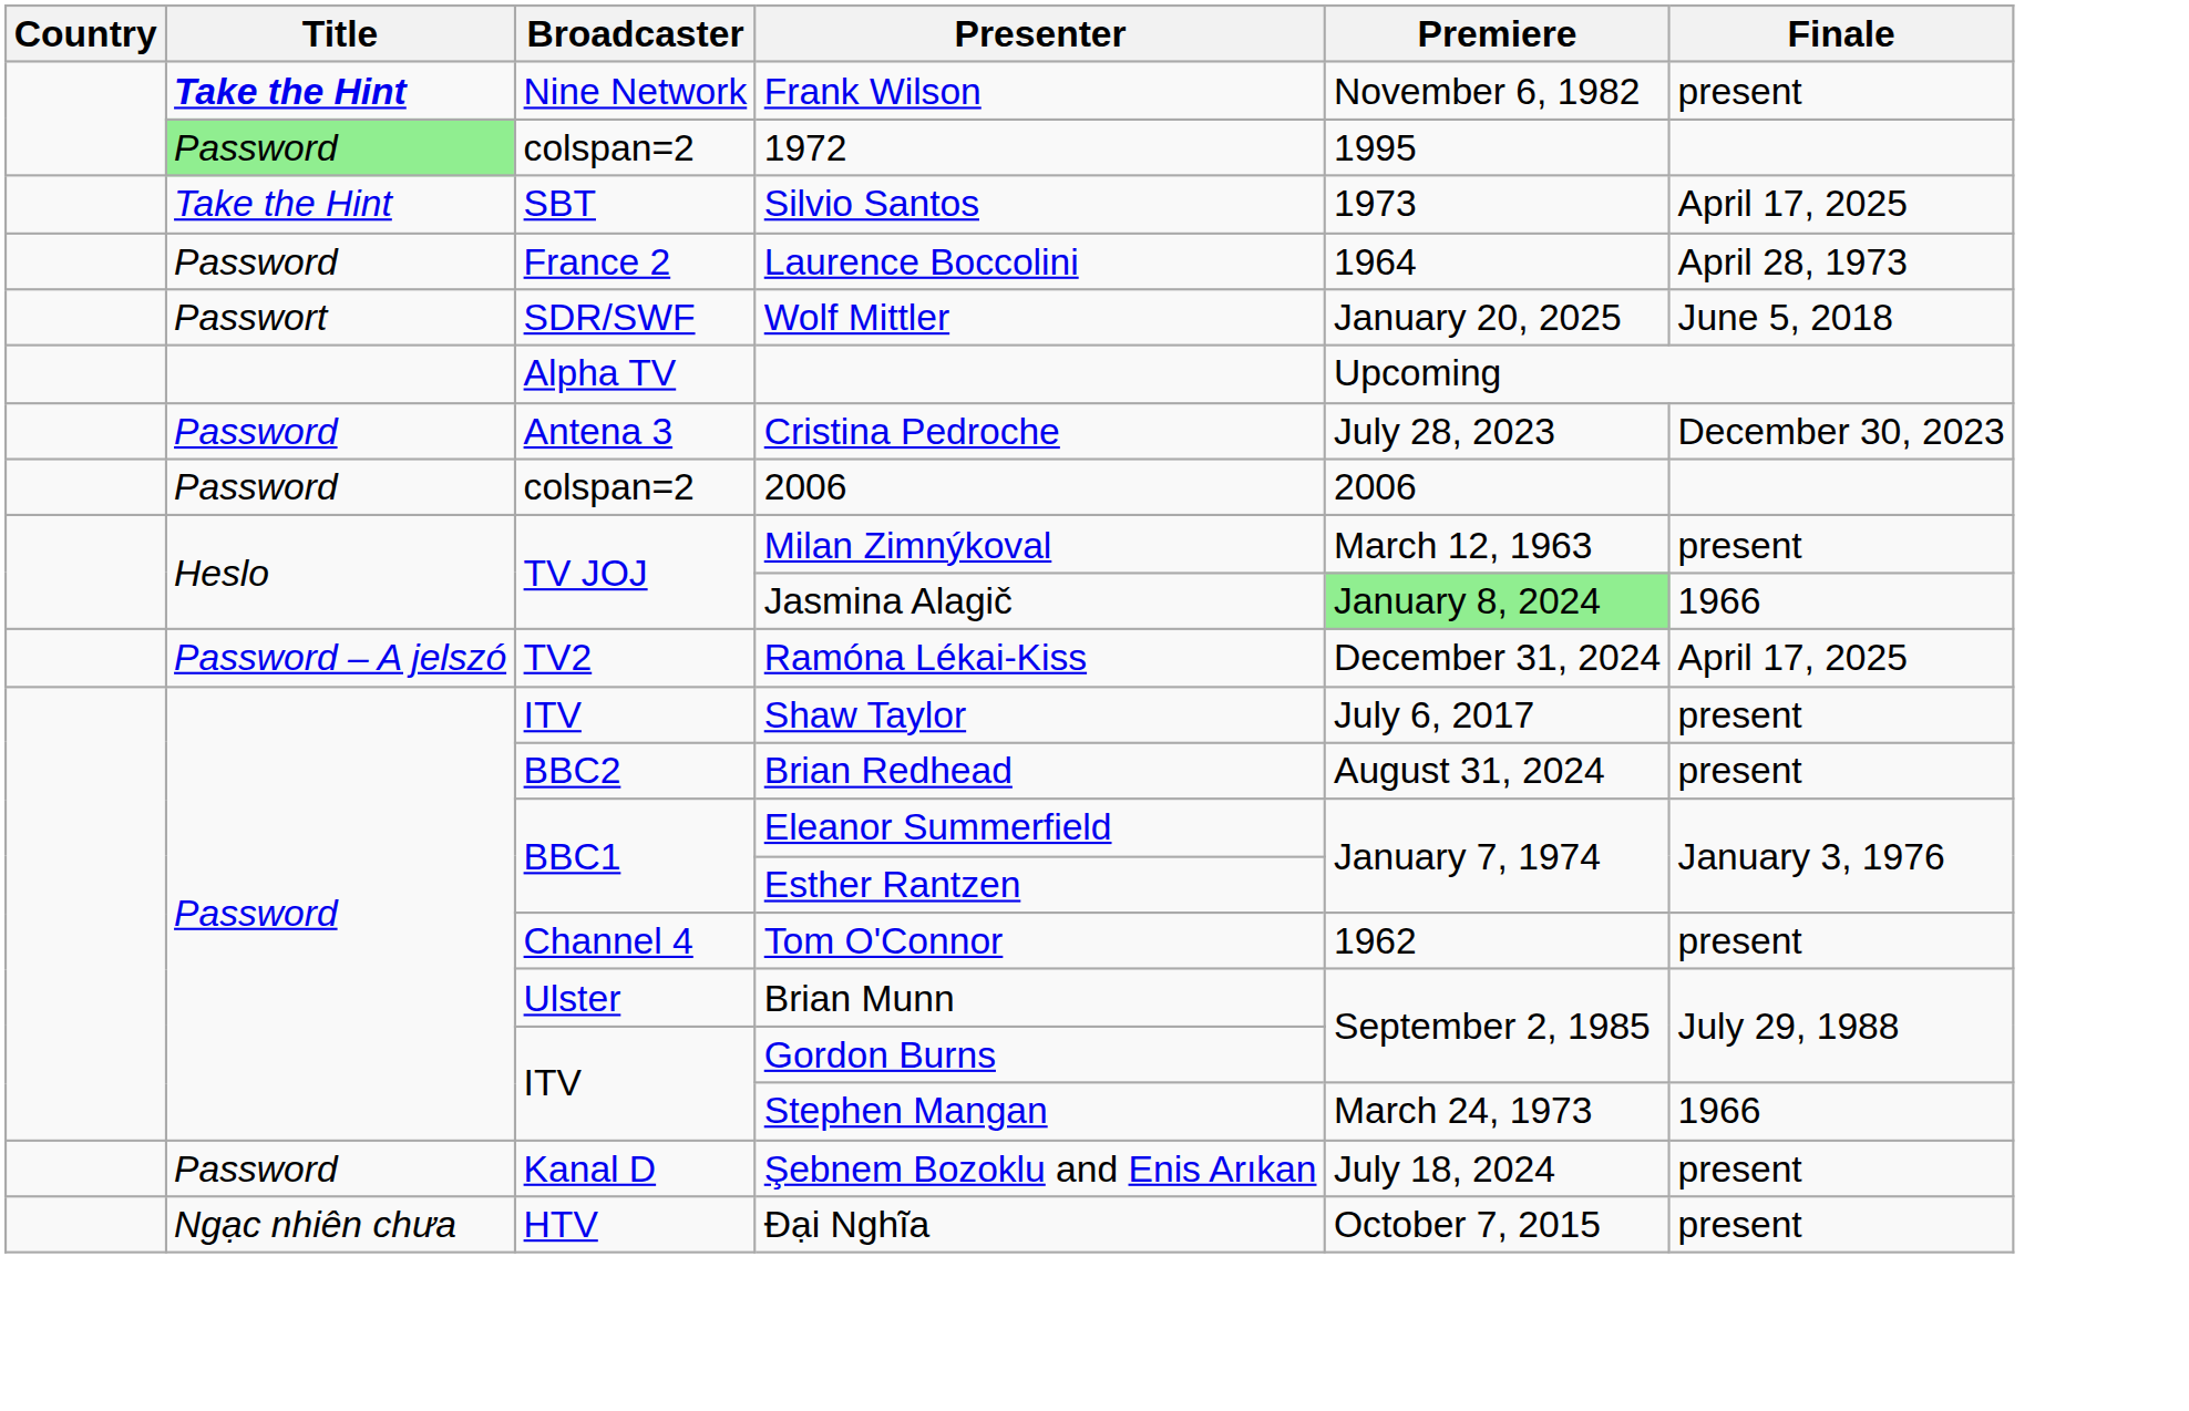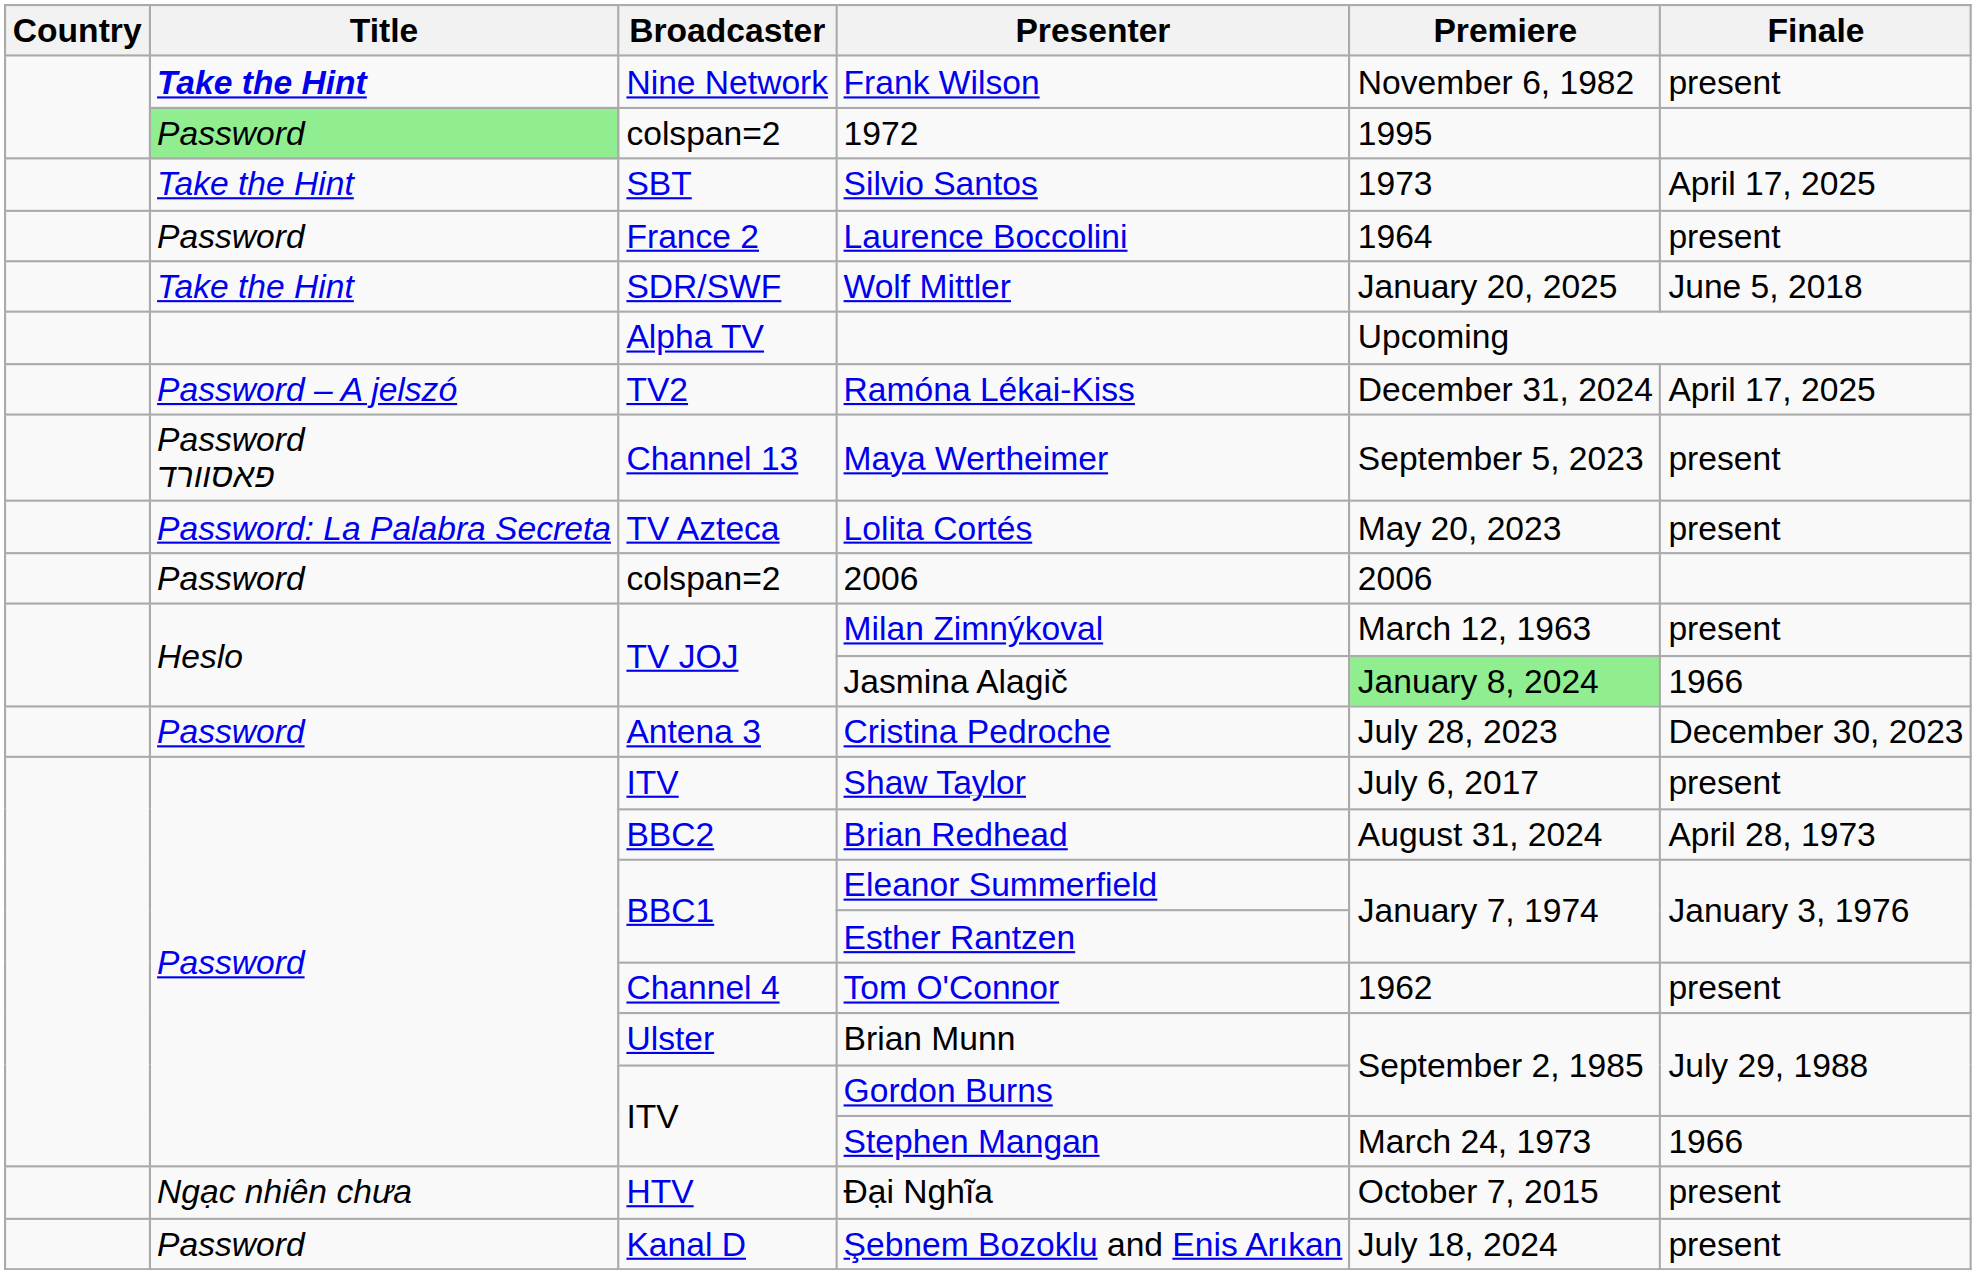Laurence Boccolini | Finale: April 28, 1973 -> present
Wolf Mittler | Title: Passwort -> Take the Hint
rows swapped: Ramóna Lékai-Kiss <-> Cristina Pedroche
+ row: Password פאסוורד | Channel 13 | Maya Wertheimer | September 5, 2023 | present
+ row: Password: La Palabra Secreta | TV Azteca | Lolita Cortés | May 20, 2023 | present
Brian Redhead | Finale: present -> April 28, 1973
rows swapped: Şebnem Bozoklu and Enis Arıkan <-> Đại Nghĩa
